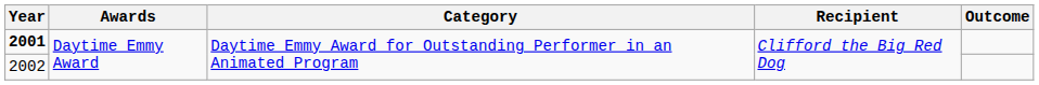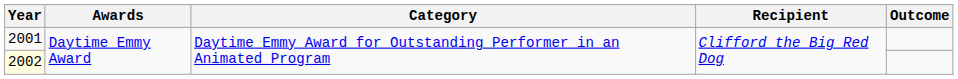2001 | Year: bold -> normal
2002 | Year: no background -> lightyellow background
